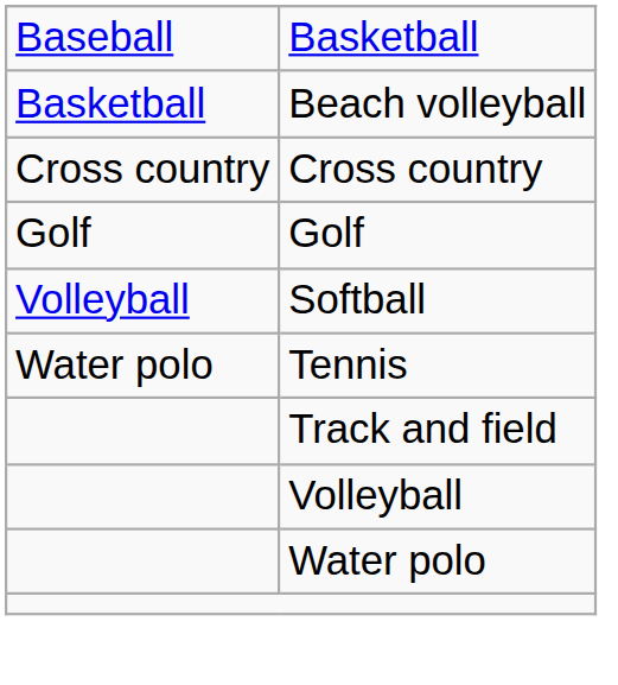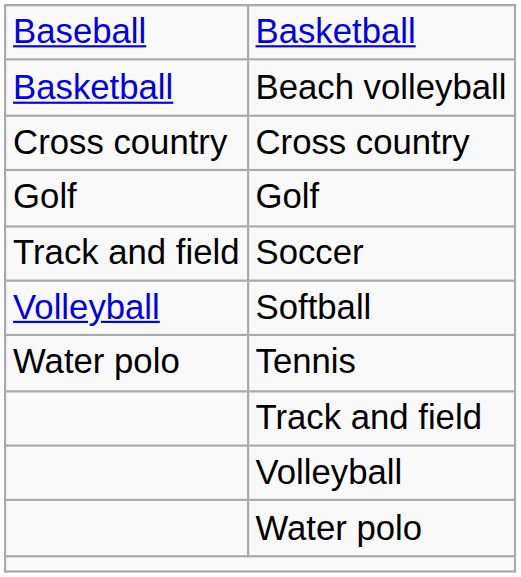+ row: Track and field | Soccer
